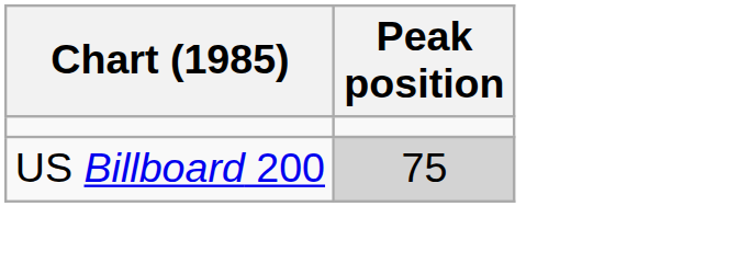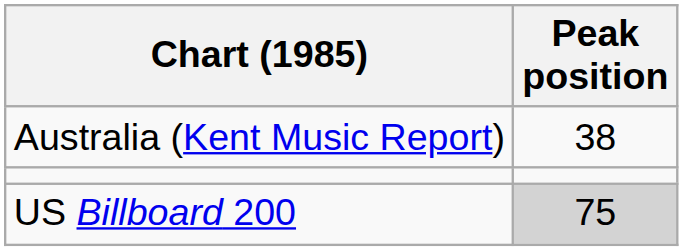+ row: Australia (Kent Music Report) | 38
